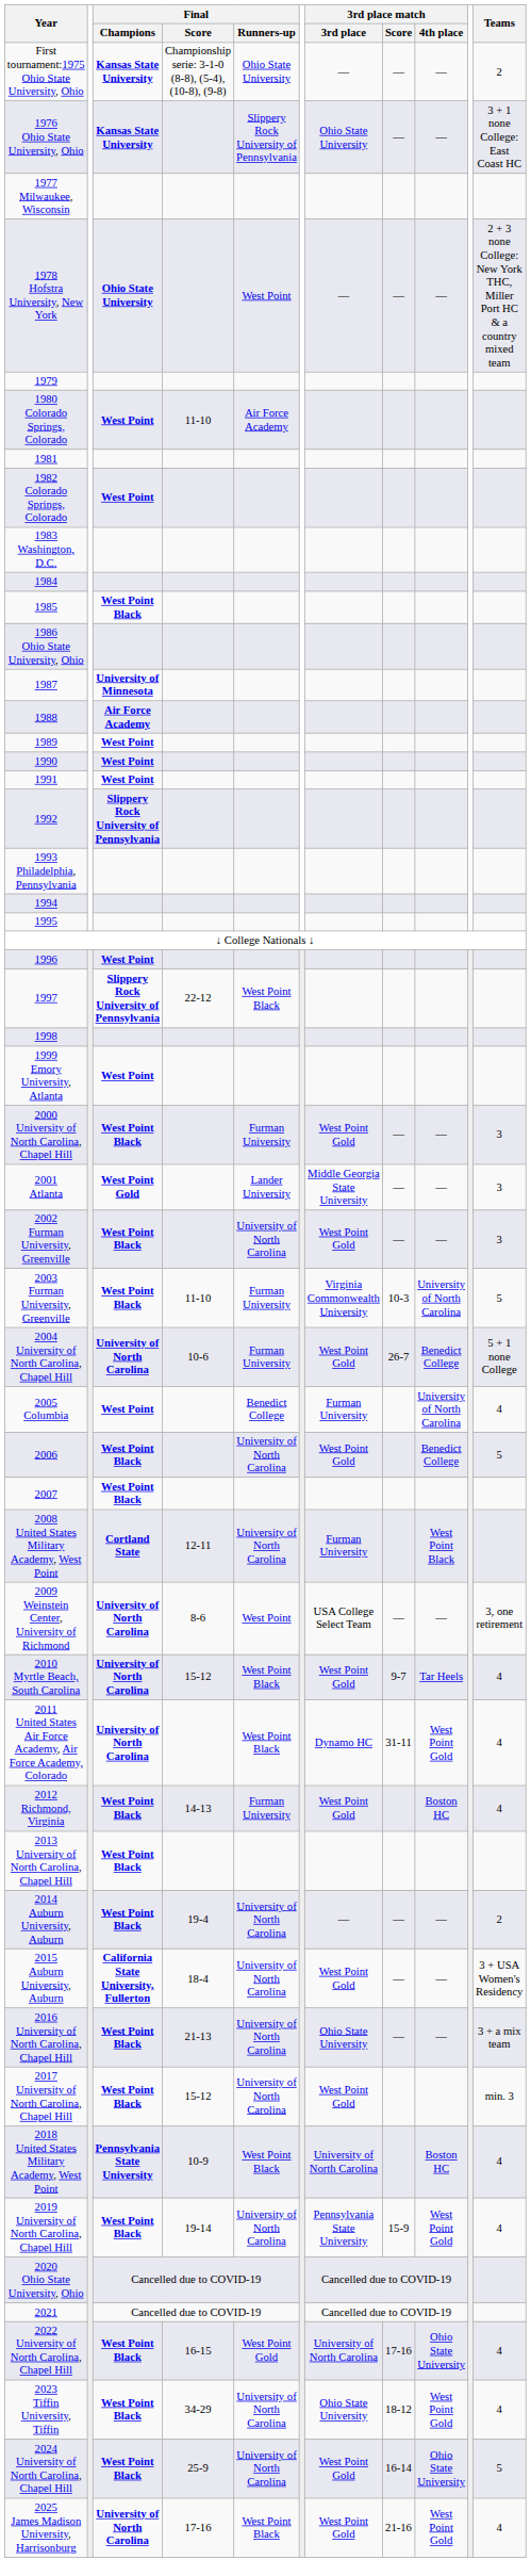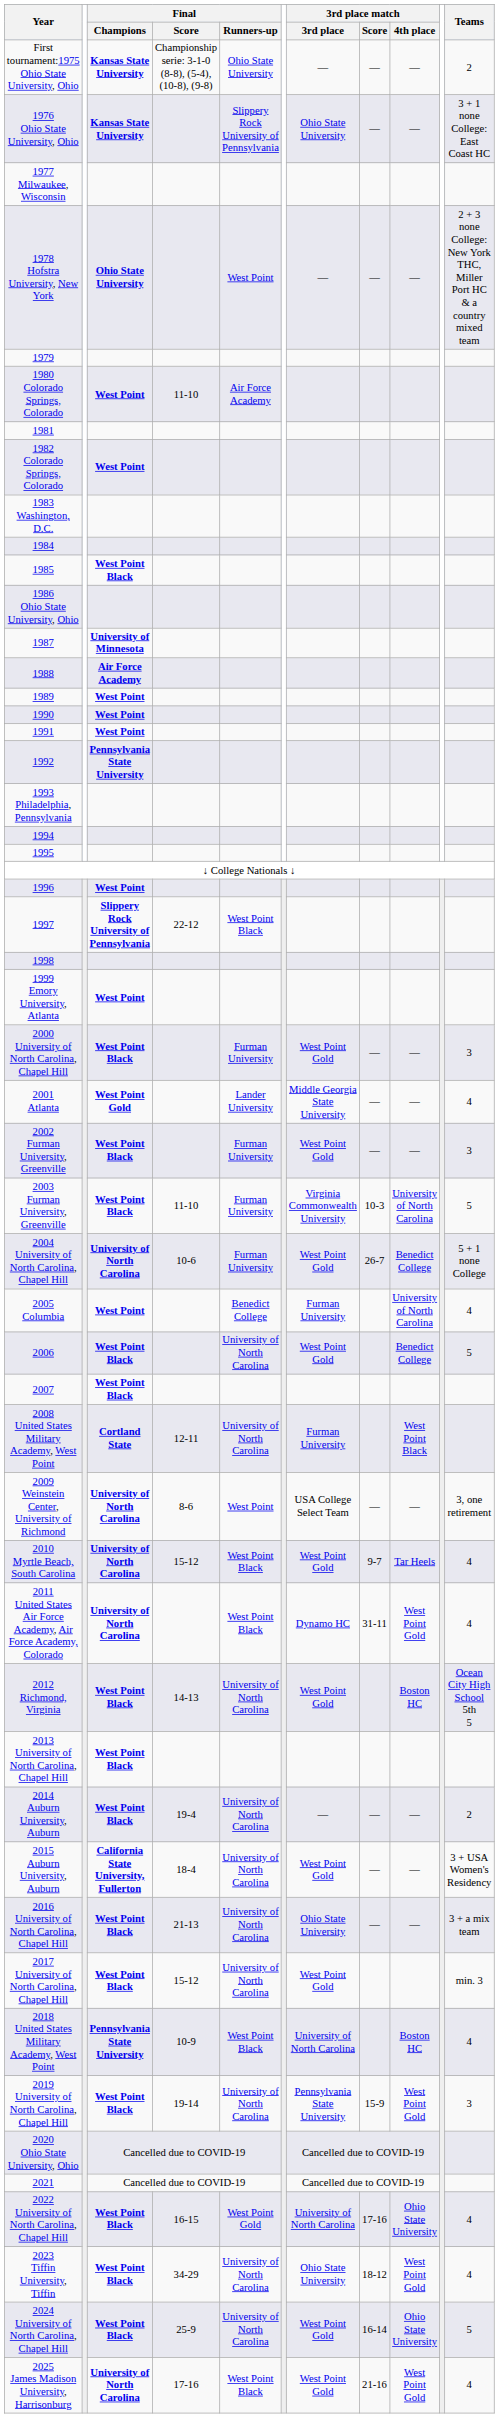1992 | Final / Champions: Slippery Rock University of Pennsylvania -> Pennsylvania State University
2001 Atlanta | Teams: 3 -> 4
2002 Furman University, Greenville | Final / Runners-up: University of North Carolina -> Furman University
2012 Richmond, Virginia | Final / Runners-up: Furman University -> University of North Carolina
2012 Richmond, Virginia | Teams: 4 -> Ocean City High School 5th 5
2019 University of North Carolina, Chapel Hill | Teams: 4 -> 3
